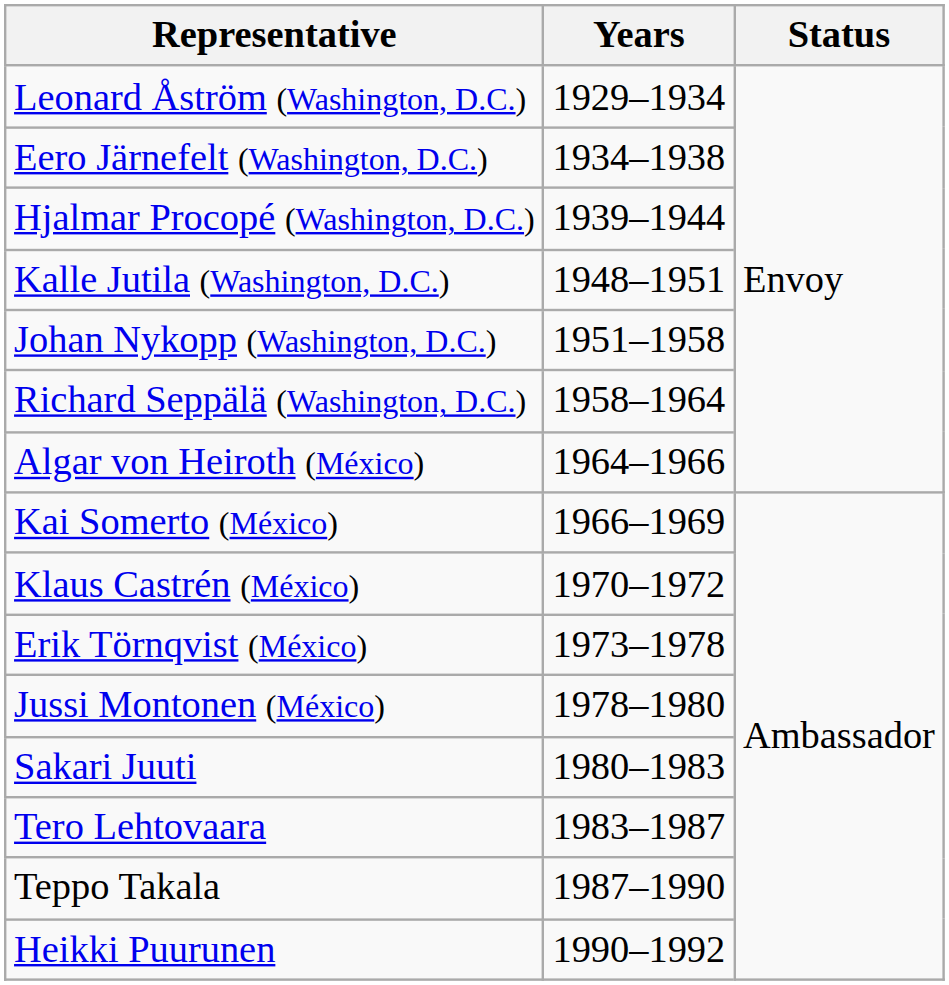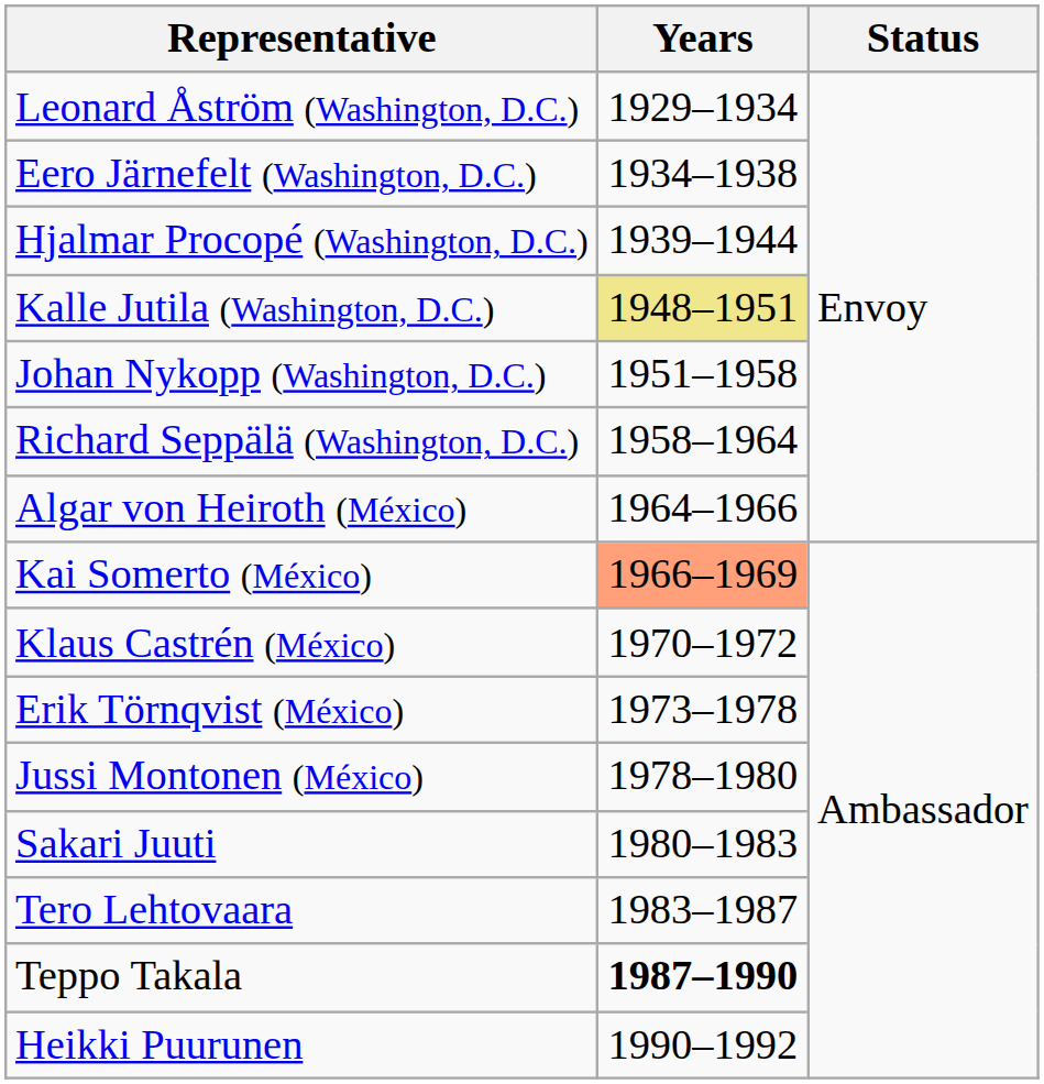Kalle Jutila (Washington, D.C.) | Years: no background -> khaki background
Kai Somerto (México) | Years: no background -> lightsalmon background
Teppo Takala | Years: normal -> bold
